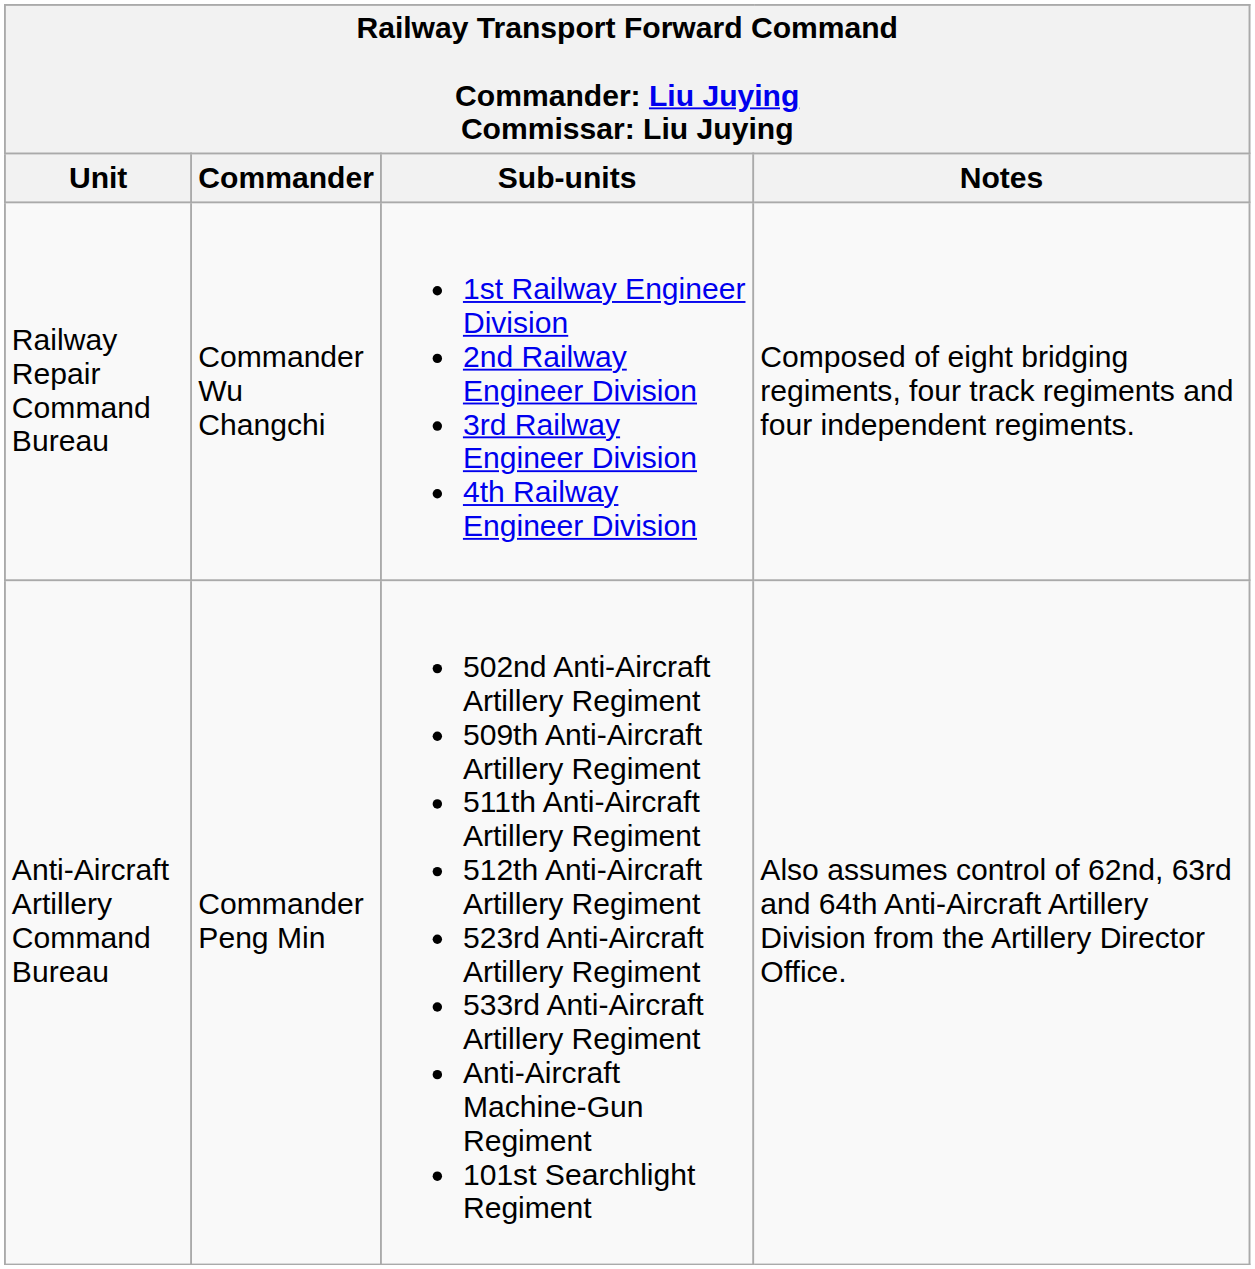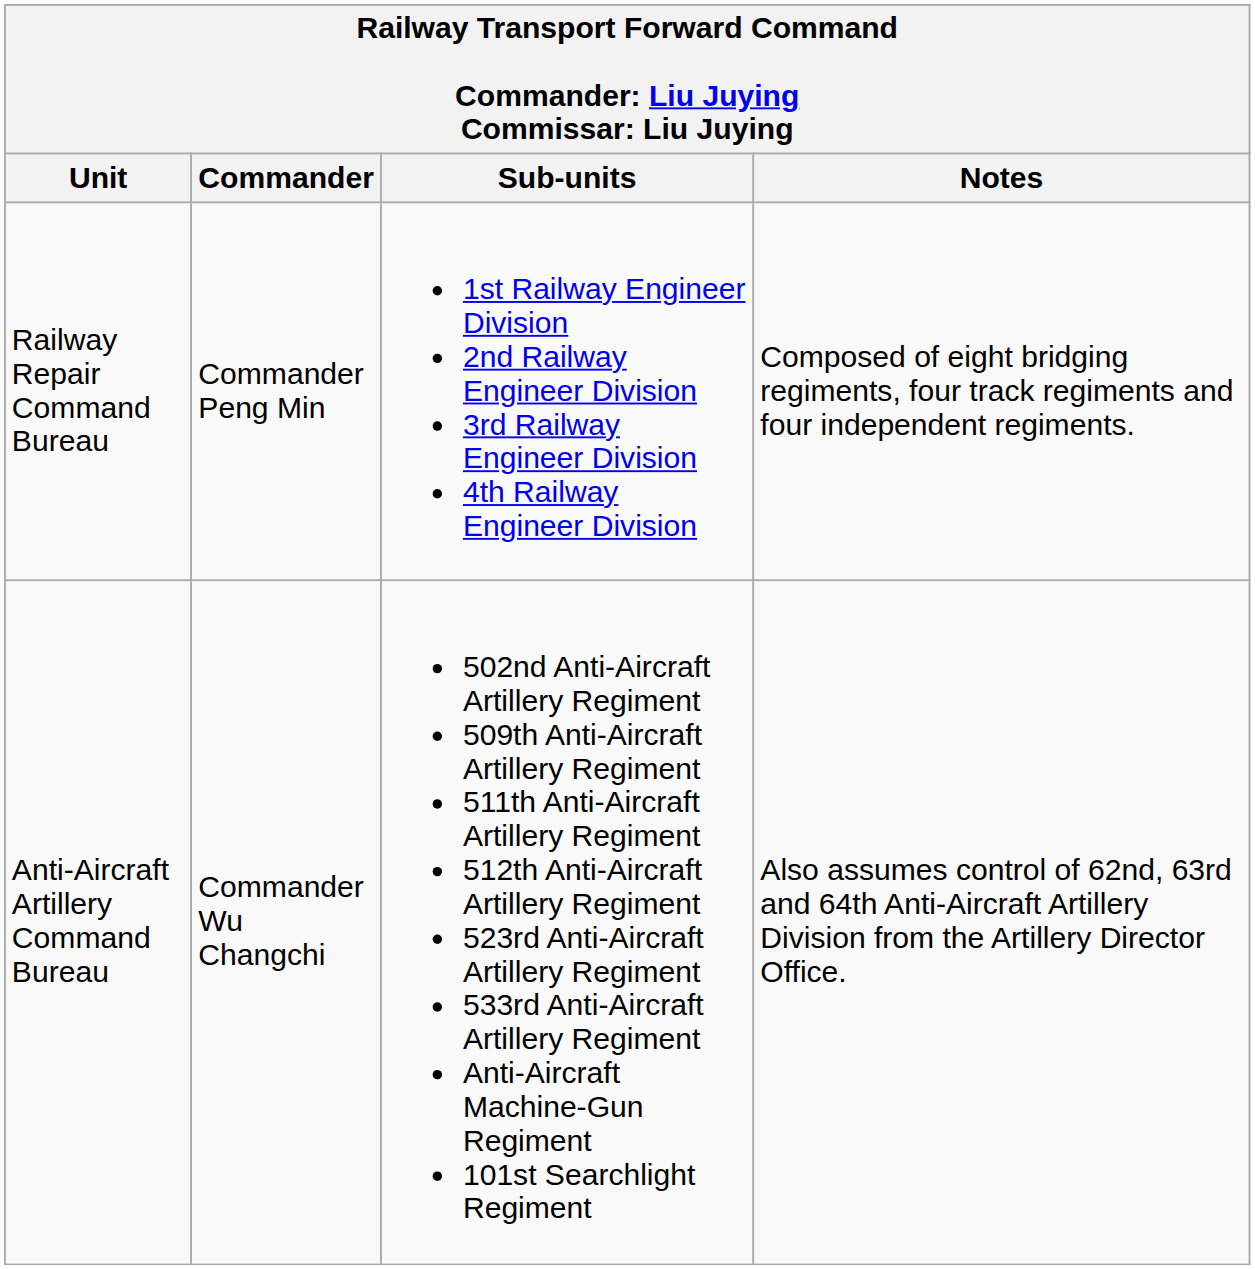Railway Repair Command Bureau | Commander: Commander Wu Changchi -> Commander Peng Min
Anti-Aircraft Artillery Command Bureau | Commander: Commander Peng Min -> Commander Wu Changchi
